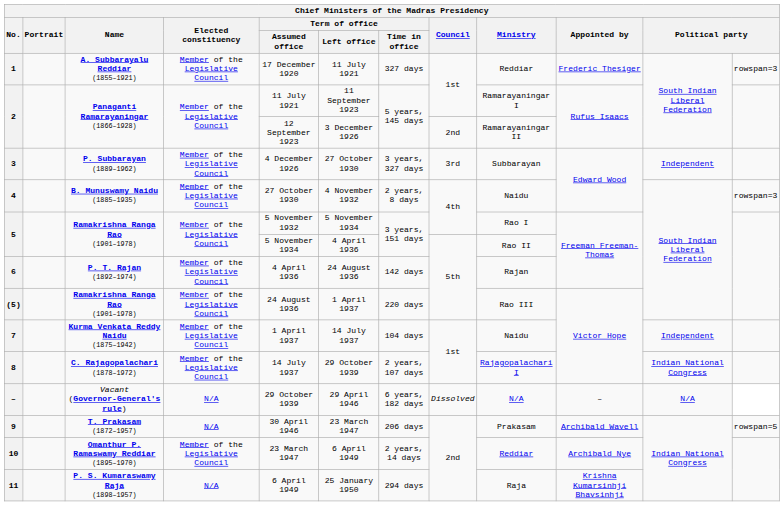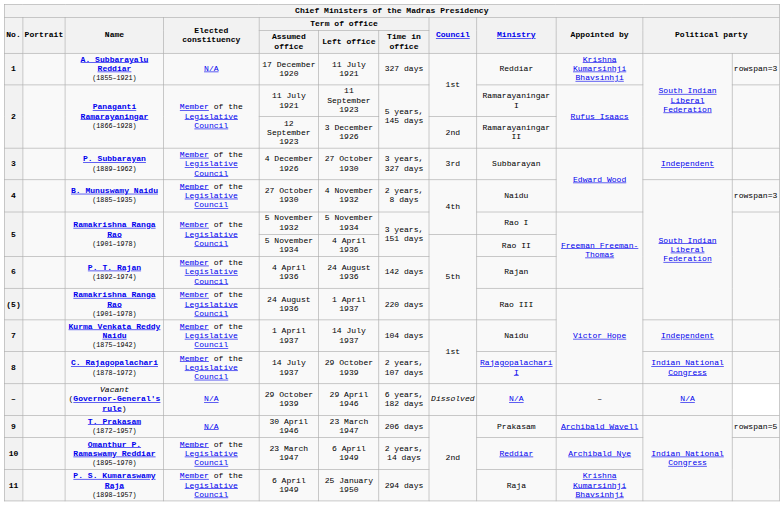1 | Elected constituency: Member of the Legislative Council -> N/A
1 | Appointed by: Frederic Thesiger -> Krishna Kumarsinhji Bhavsinhji
11 | Elected constituency: N/A -> Member of the Legislative Council
